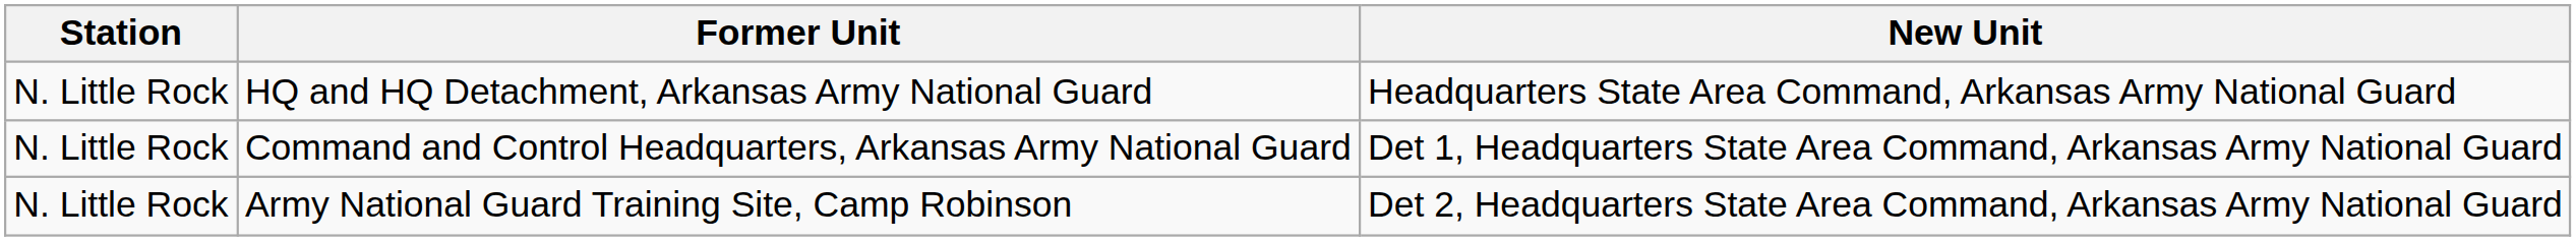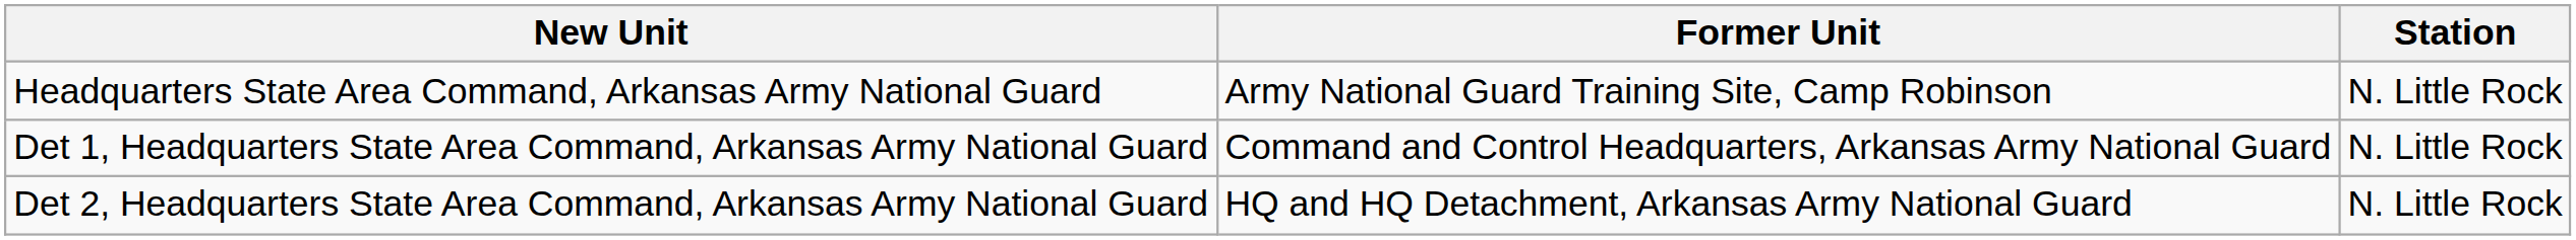columns swapped: New Unit <-> Station
row 2 | Former Unit: HQ and HQ Detachment, Arkansas Army National Guard -> Army National Guard Training Site, Camp Robinson
row 4 | Former Unit: Army National Guard Training Site, Camp Robinson -> HQ and HQ Detachment, Arkansas Army National Guard
